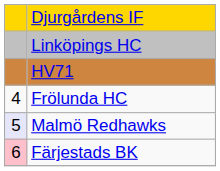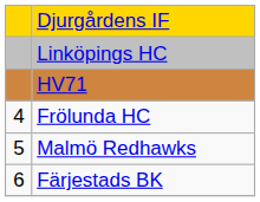Malmö Redhawks | column 1: lavender background -> no background
Färjestads BK | column 1: pink background -> no background
